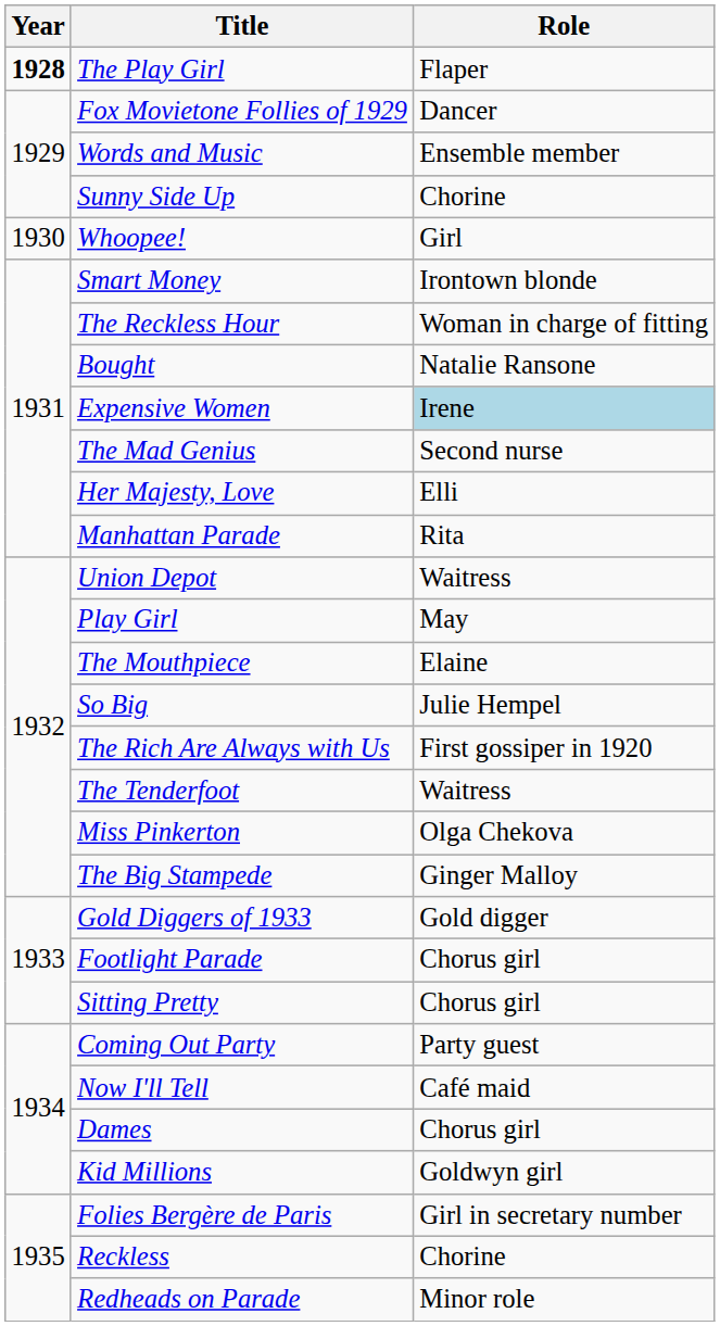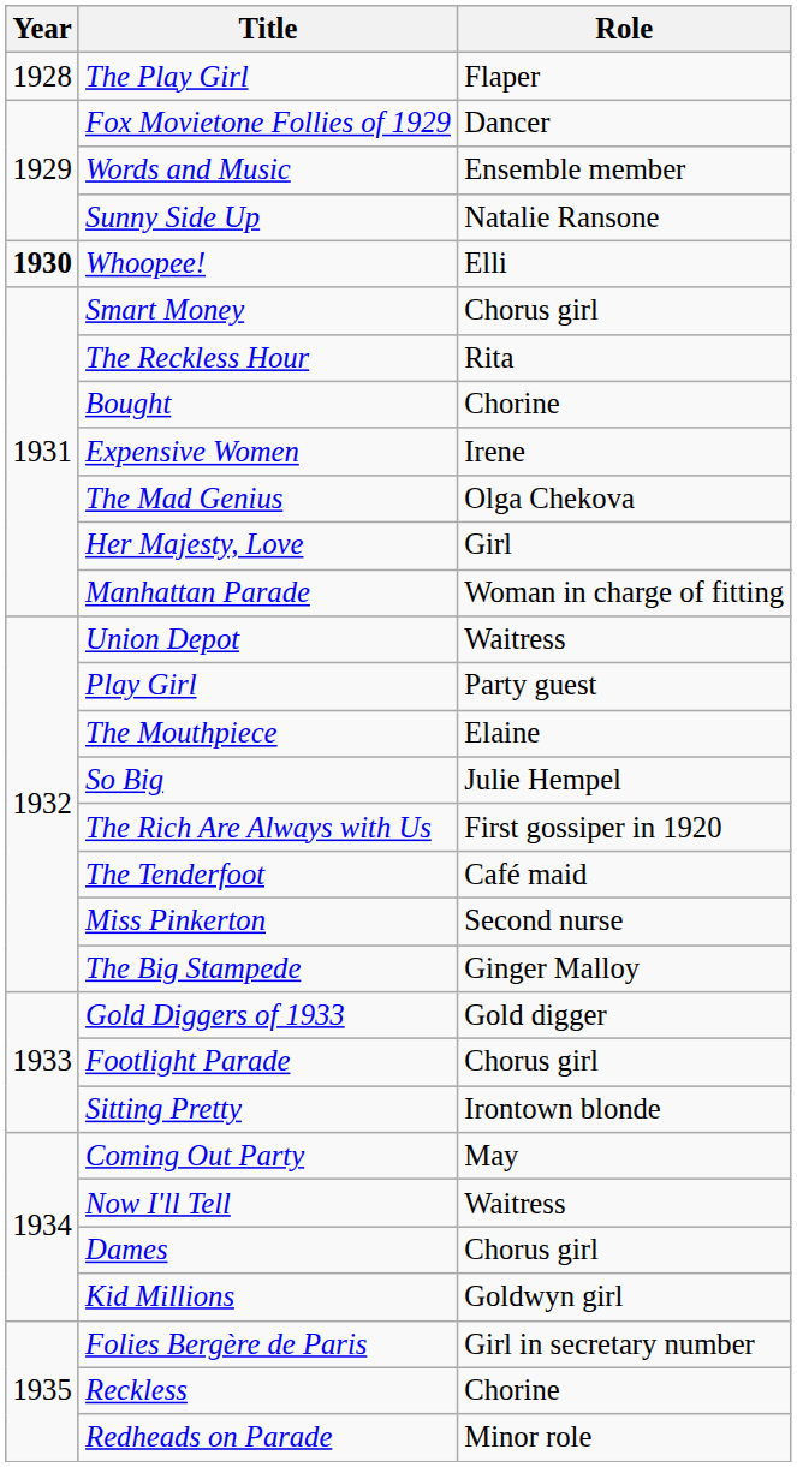The Play Girl | Year: bold -> normal
Sunny Side Up | Role: Chorine -> Natalie Ransone
Whoopee! | Year: normal -> bold
Whoopee! | Role: Girl -> Elli
Smart Money | Role: Irontown blonde -> Chorus girl
The Reckless Hour | Role: Woman in charge of fitting -> Rita
Bought | Role: Natalie Ransone -> Chorine
Expensive Women | Role: lightblue background -> no background
The Mad Genius | Role: Second nurse -> Olga Chekova
Her Majesty, Love | Role: Elli -> Girl
Manhattan Parade | Role: Rita -> Woman in charge of fitting
Play Girl | Role: May -> Party guest
The Tenderfoot | Role: Waitress -> Café maid
Miss Pinkerton | Role: Olga Chekova -> Second nurse
Sitting Pretty | Role: Chorus girl -> Irontown blonde
Coming Out Party | Role: Party guest -> May
Now I'll Tell | Role: Café maid -> Waitress
